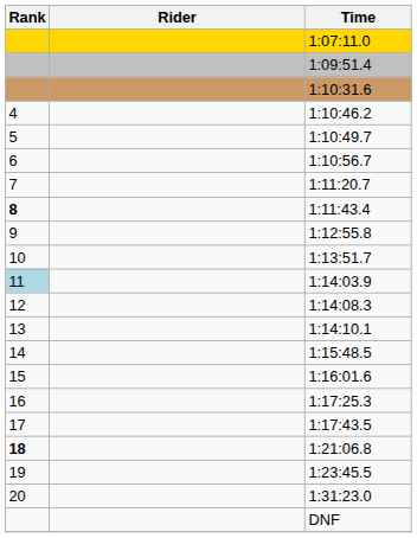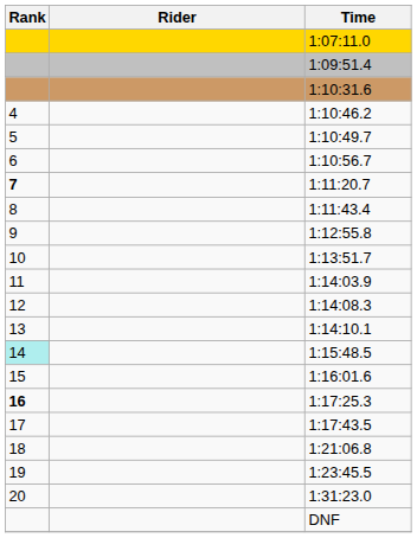1:11:20.7 | Rank: normal -> bold
1:11:43.4 | Rank: bold -> normal
1:14:03.9 | Rank: lightblue background -> no background
1:15:48.5 | Rank: no background -> paleturquoise background
1:17:25.3 | Rank: normal -> bold
1:21:06.8 | Rank: bold -> normal
